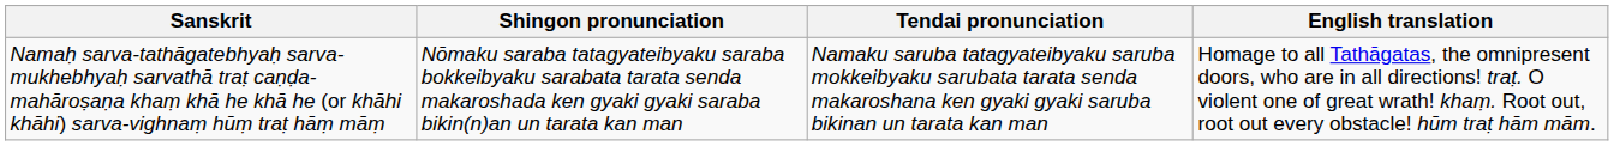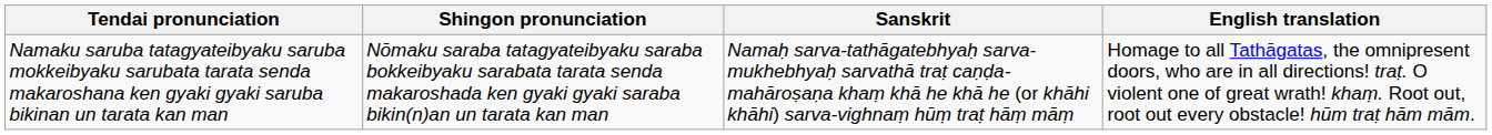columns swapped: Sanskrit <-> Tendai pronunciation
